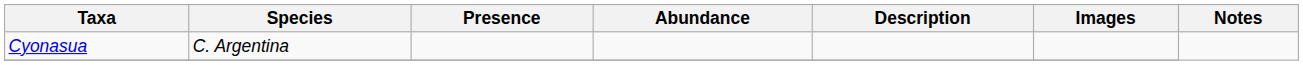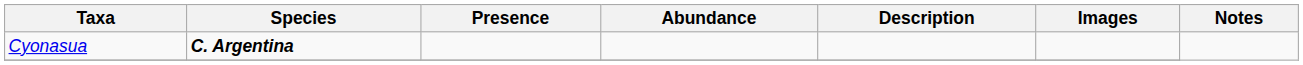Cyonasua | Species: normal -> bold
